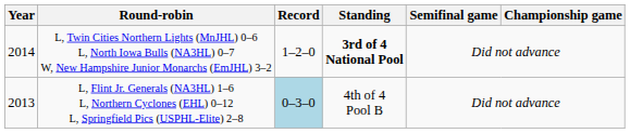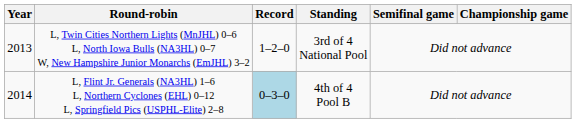row 2 | Year: 2014 -> 2013
row 2 | Standing: bold -> normal
row 3 | Year: 2013 -> 2014
